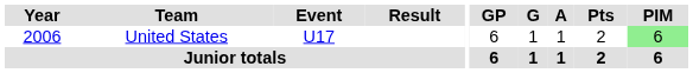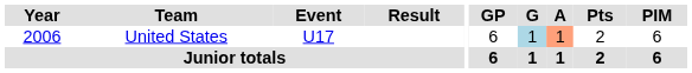United States | G: no background -> lightblue background
United States | A: no background -> lightsalmon background
United States | PIM: lightgreen background -> no background
